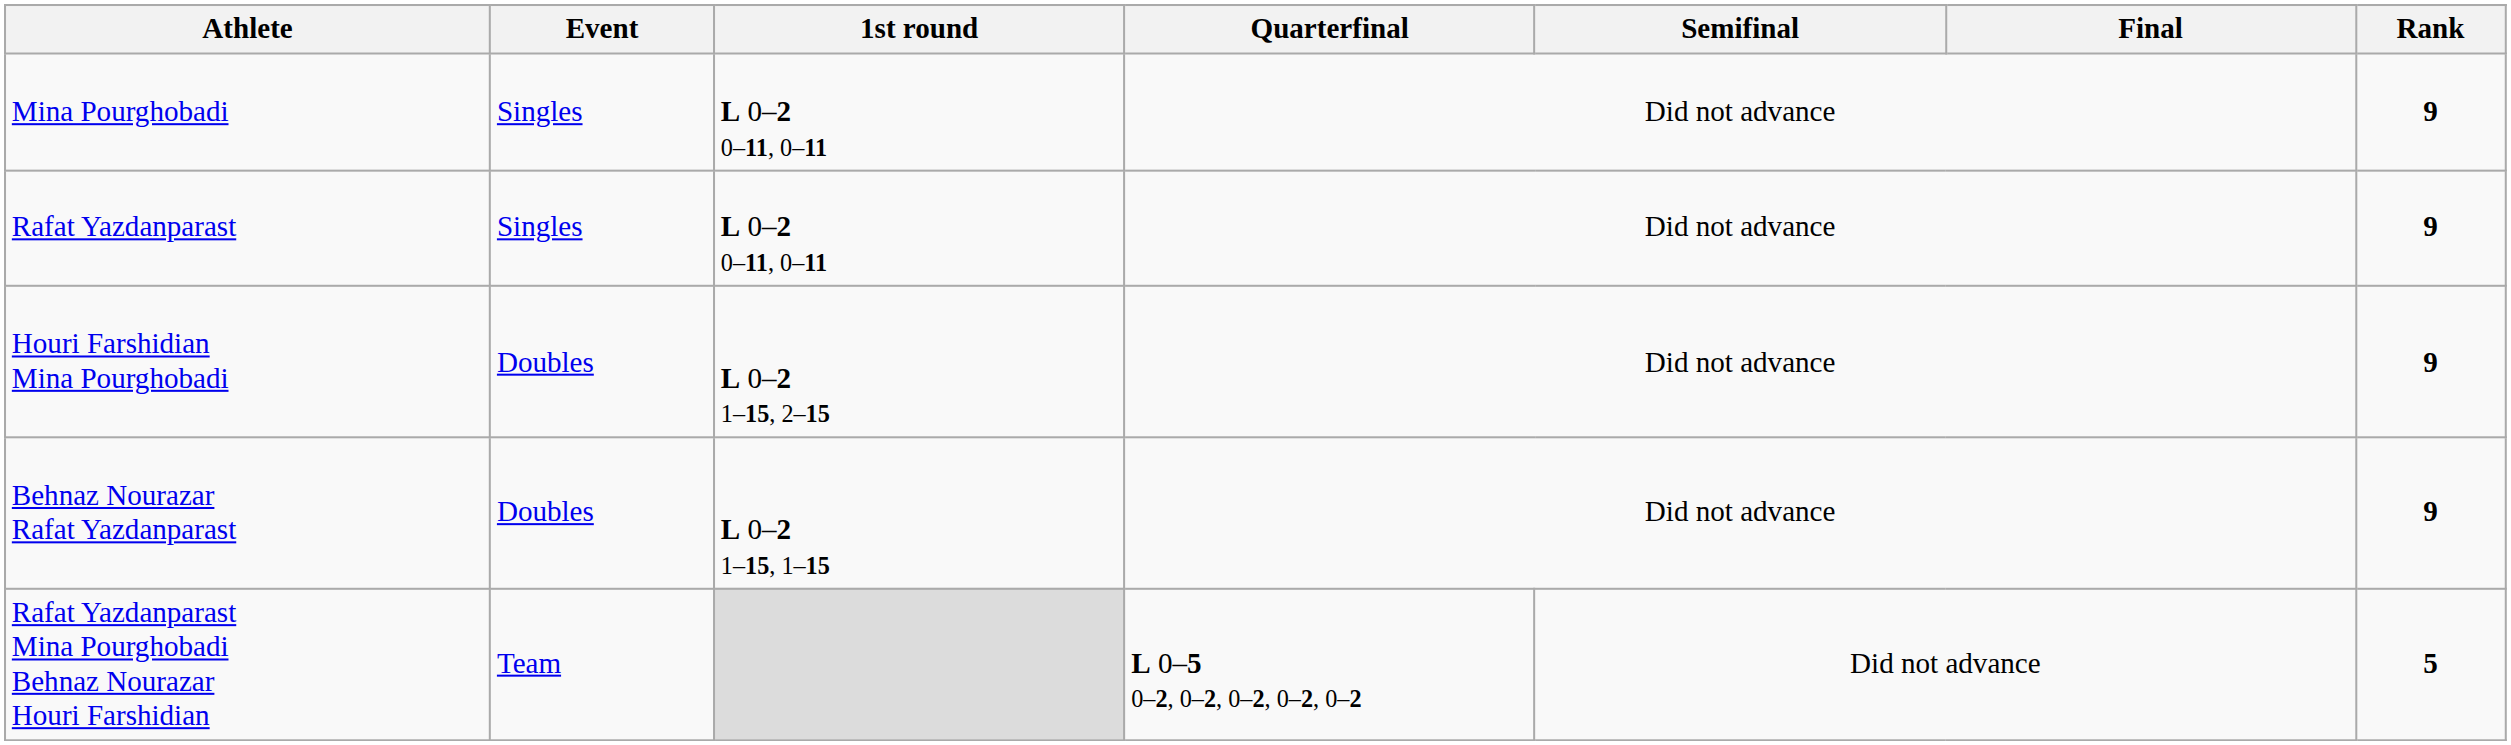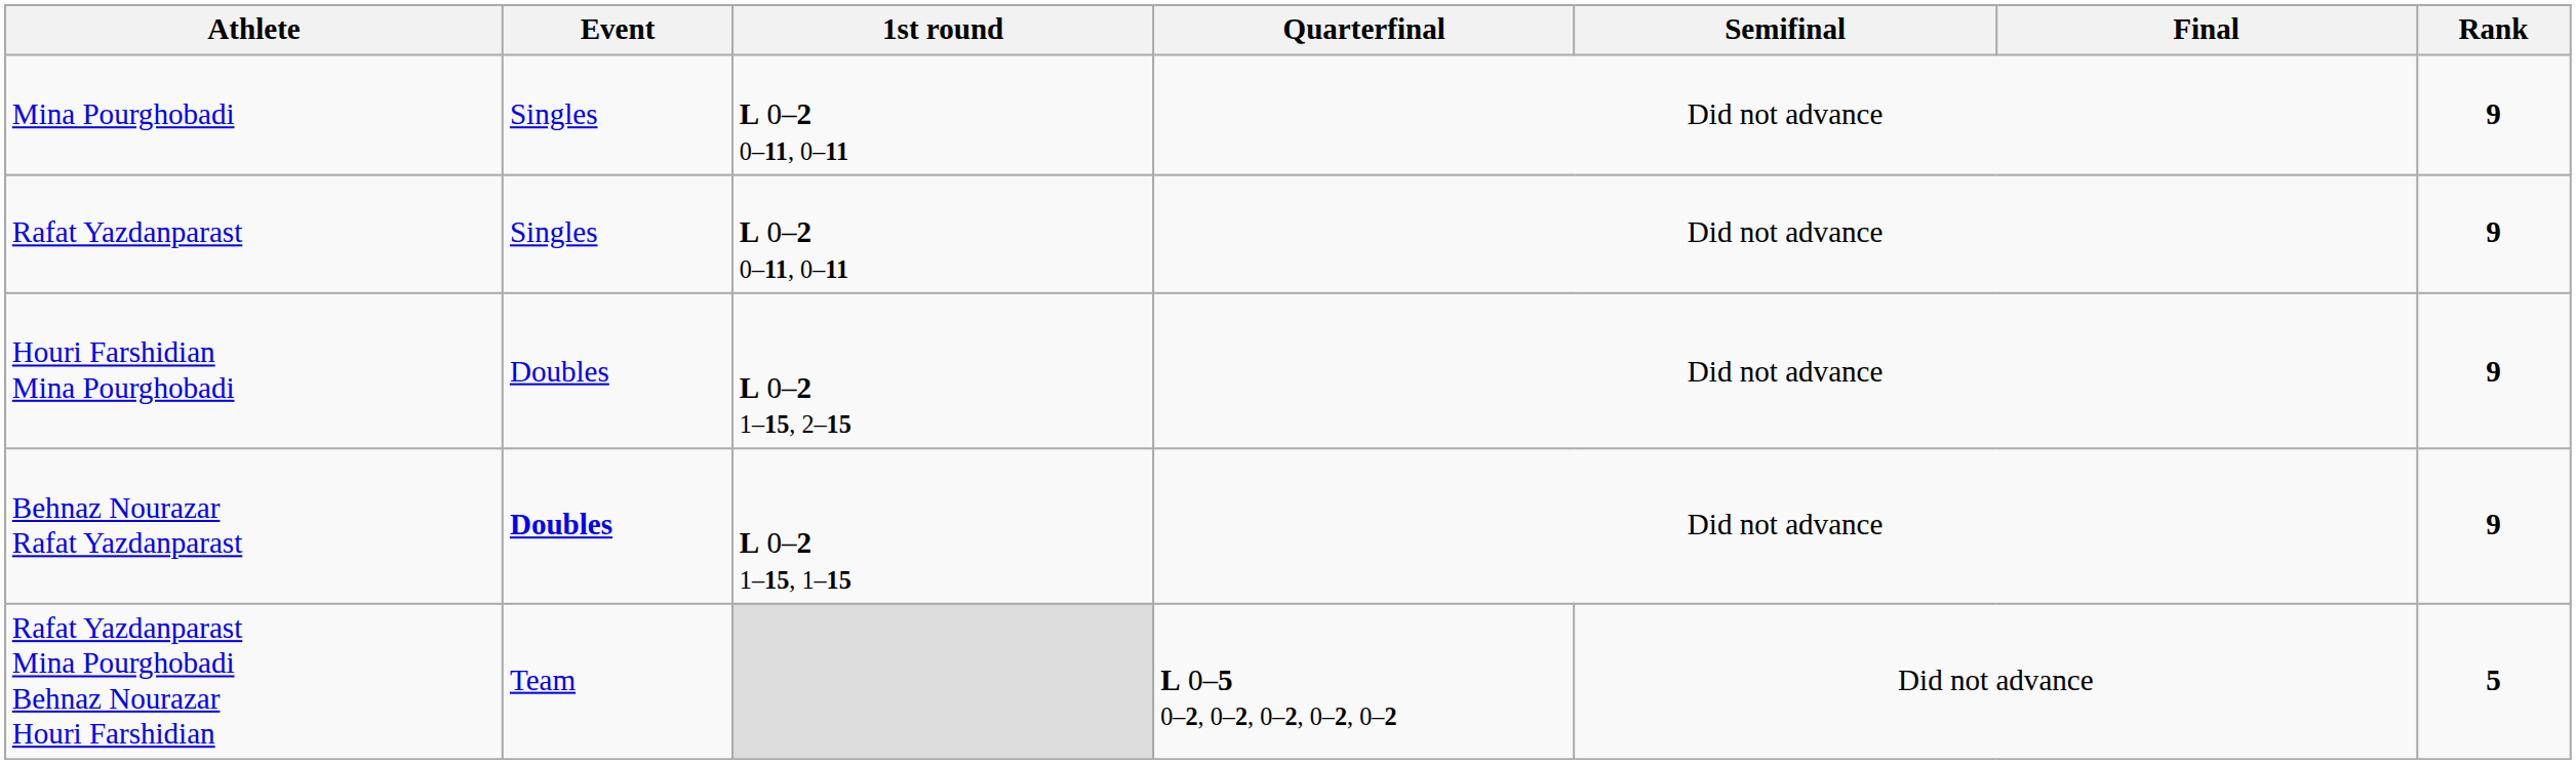Behnaz Nourazar Rafat Yazdanparast | Event: normal -> bold
